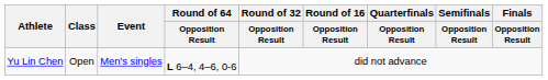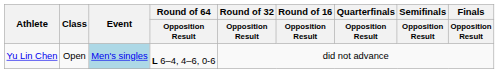Yu Lin Chen | Event: no background -> lightblue background
